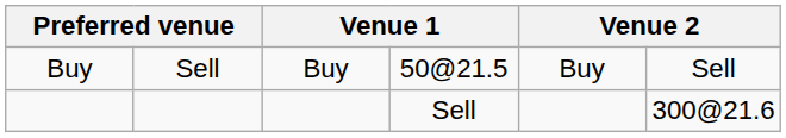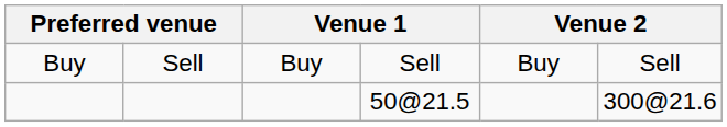row 2 | column 4: 50@21.5 -> Sell
row 3 | column 4: Sell -> 50@21.5
